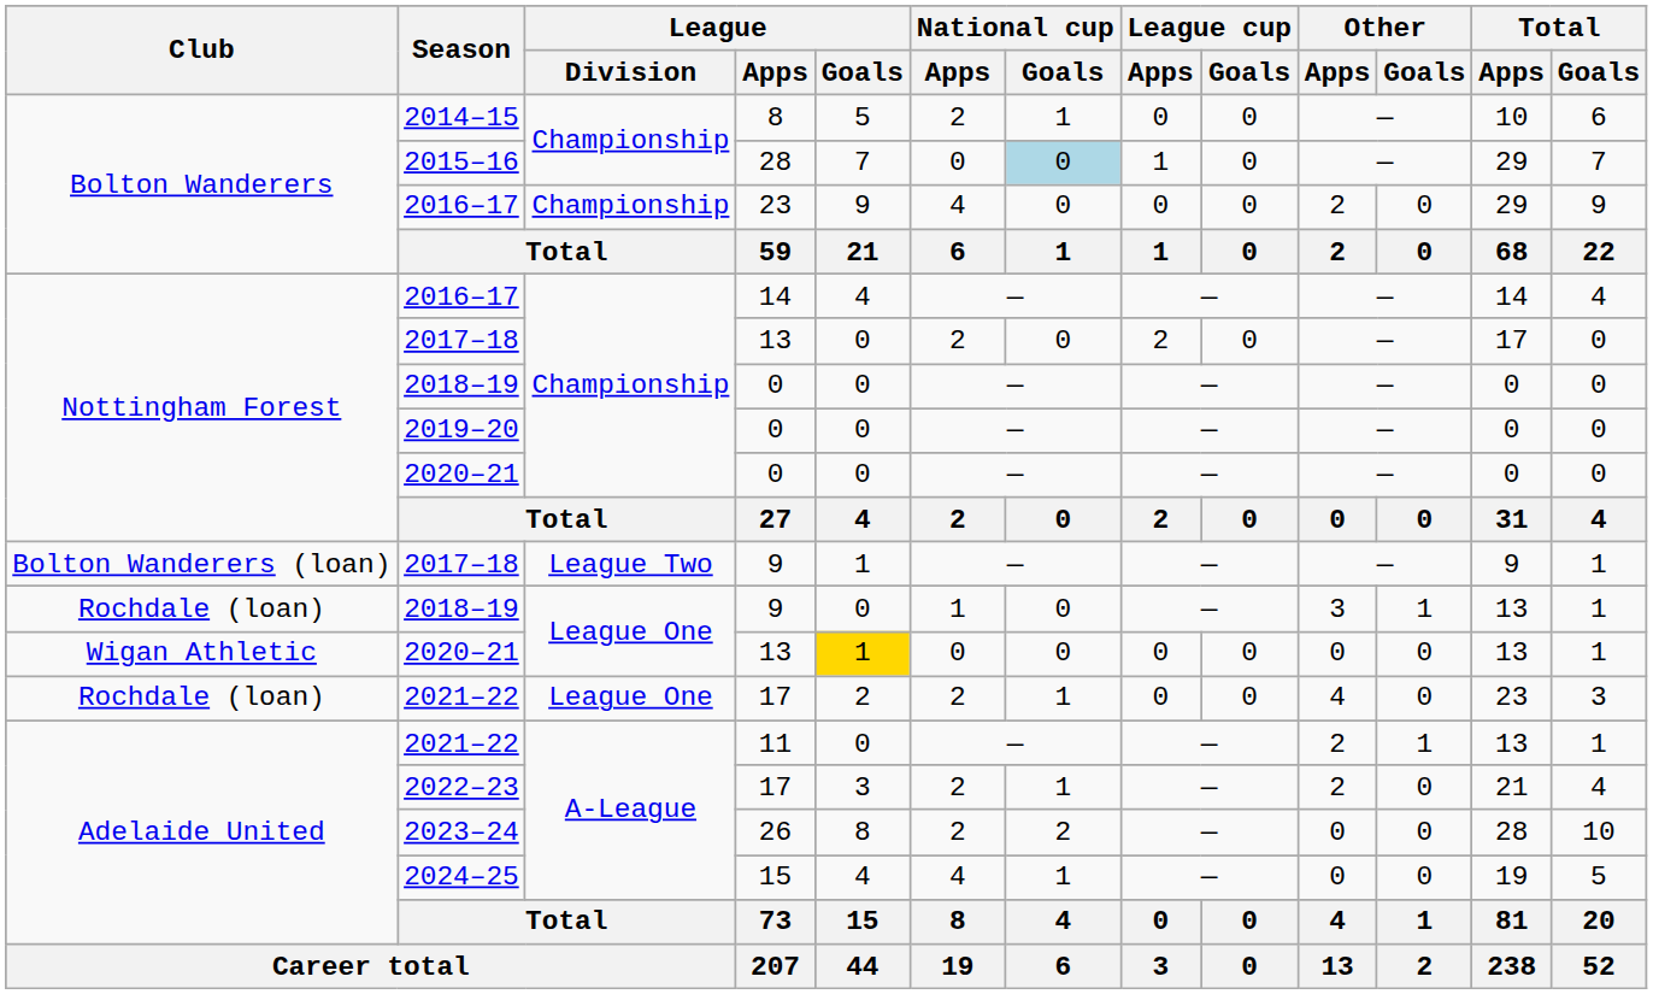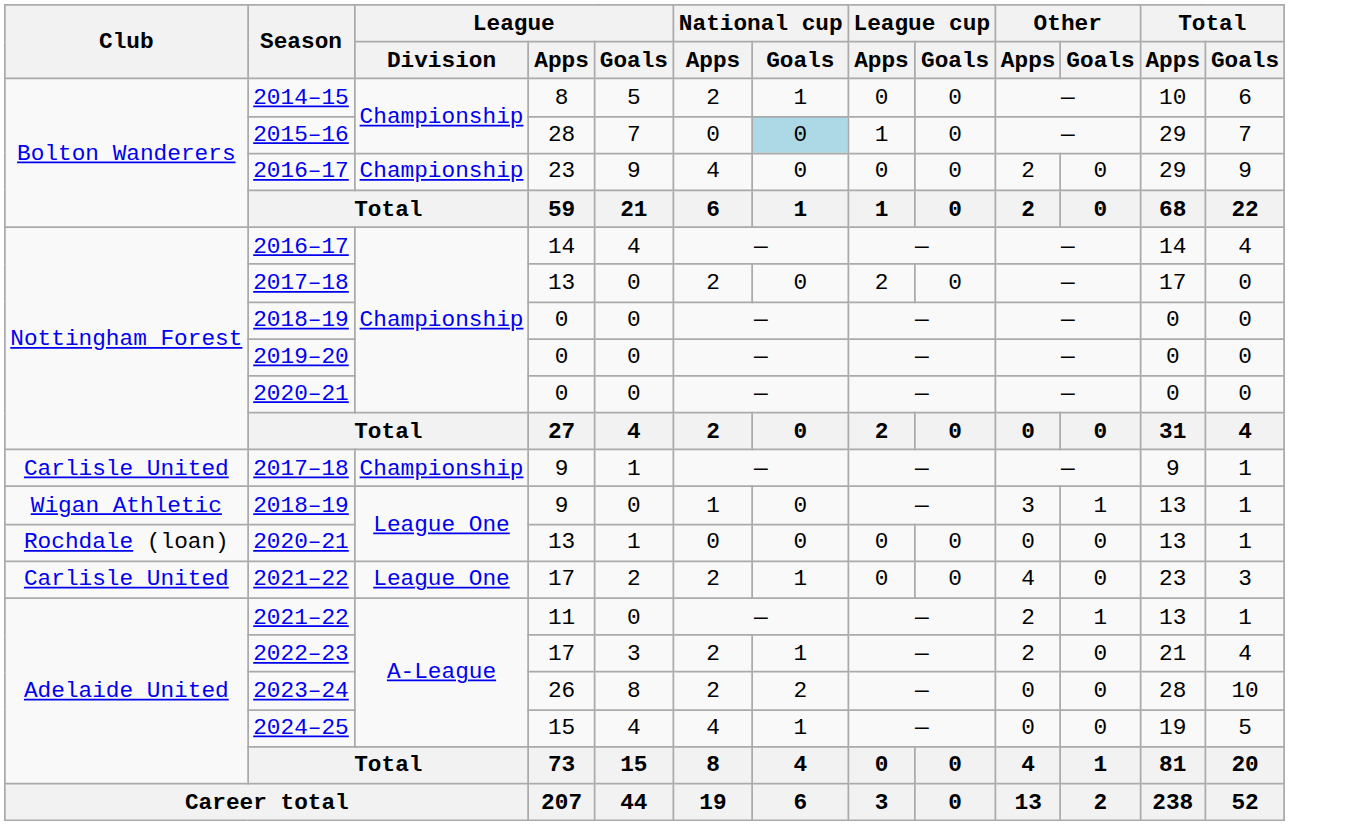2017–18 / 9 | Club: Bolton Wanderers (loan) -> Carlisle United
2017–18 / 9 | League / Division: League Two -> Championship
2018–19 / 9 | Club: Rochdale (loan) -> Wigan Athletic
2020–21 / 13 | Club: Wigan Athletic -> Rochdale (loan)
2020–21 / 13 | League / Goals: gold background -> no background
2021–22 / 17 | Club: Rochdale (loan) -> Carlisle United
